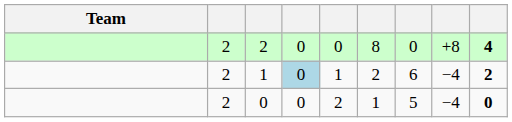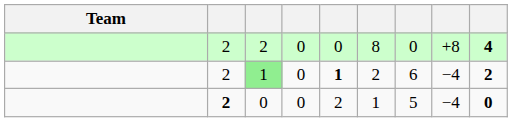row 3 | column 3: no background -> lightgreen background
row 3 | column 4: lightblue background -> no background
row 3 | column 5: normal -> bold
row 4 | column 2: normal -> bold
